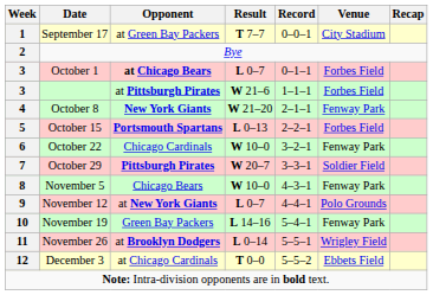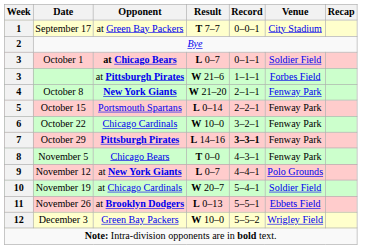3 / October 1 | Venue: Forbes Field -> Soldier Field
5 | Opponent: bold -> normal
5 | Result: L 0–13 -> L 0–14
5 | Venue: Forbes Field -> Fenway Park
7 | Result: W 20–7 -> L 14–16
7 | Record: normal -> bold
7 | Venue: Soldier Field -> Fenway Park
8 | Result: W 10–0 -> T 0–0
10 | Opponent: Green Bay Packers -> at Chicago Cardinals
10 | Result: L 14–16 -> W 20–7
10 | Venue: Fenway Park -> Soldier Field
11 | Result: L 0–14 -> L 0–13
11 | Venue: Wrigley Field -> Ebbets Field
12 | Opponent: at Chicago Cardinals -> Green Bay Packers
12 | Result: T 0–0 -> W 10–0
12 | Venue: Ebbets Field -> Wrigley Field
